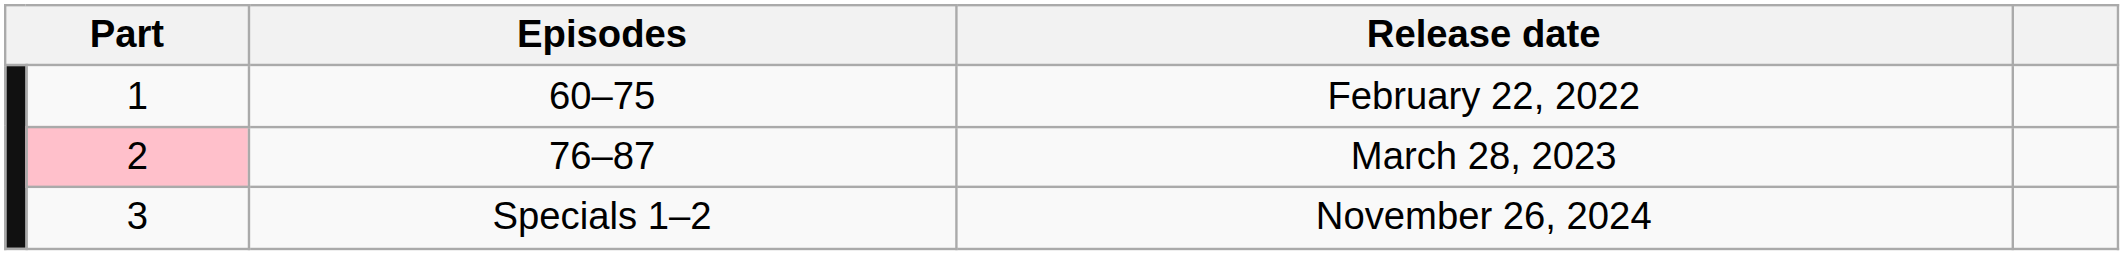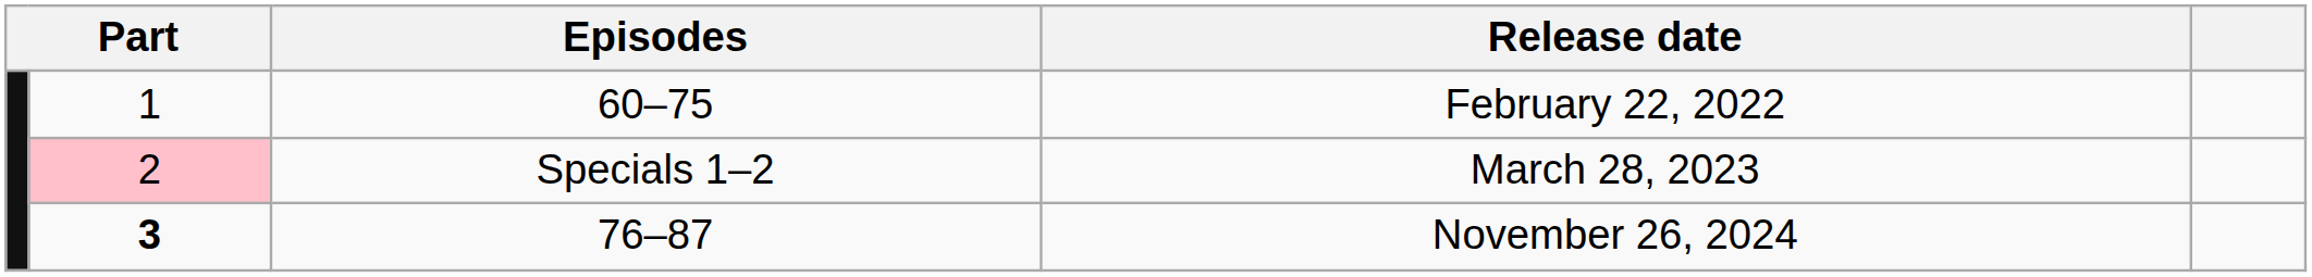March 28, 2023 | Episodes: 76–87 -> Specials 1–2
November 26, 2024 | column 2: normal -> bold
November 26, 2024 | Episodes: Specials 1–2 -> 76–87
